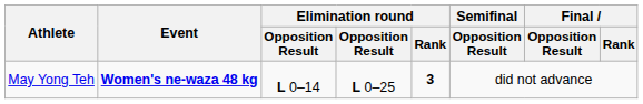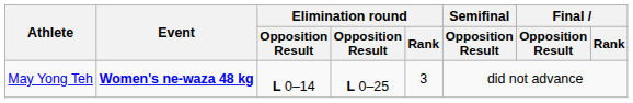May Yong Teh | Elimination round / Rank: bold -> normal
